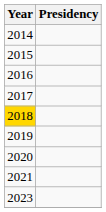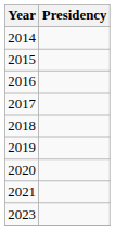2018 | Year: gold background -> no background
